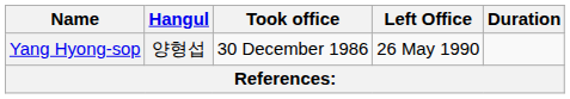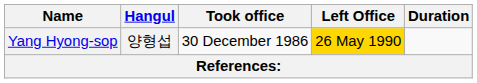Yang Hyong-sop | Left Office: no background -> gold background
